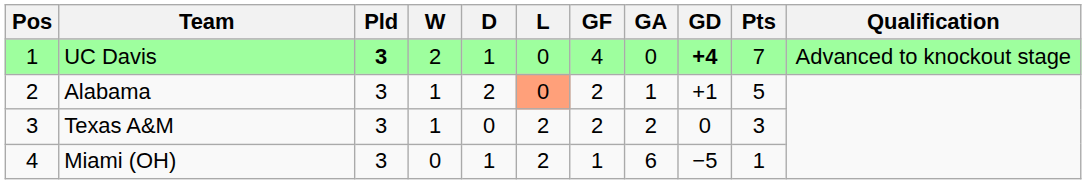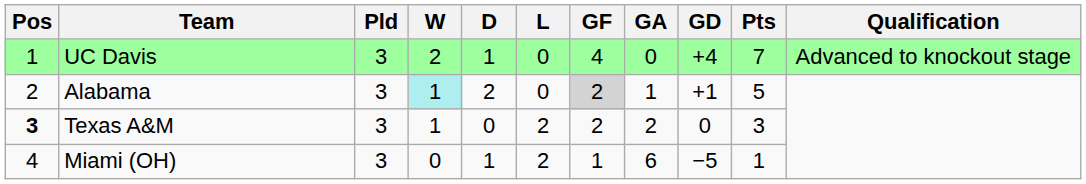UC Davis | Pld: bold -> normal
UC Davis | GD: bold -> normal
Alabama | W: no background -> paleturquoise background
Alabama | L: lightsalmon background -> no background
Alabama | GF: no background -> lightgrey background
Texas A&M | Pos: normal -> bold
